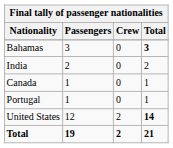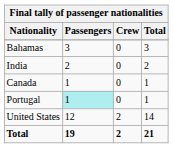Bahamas | Total: bold -> normal
Portugal | Passengers: no background -> paleturquoise background
United States | Total: bold -> normal
